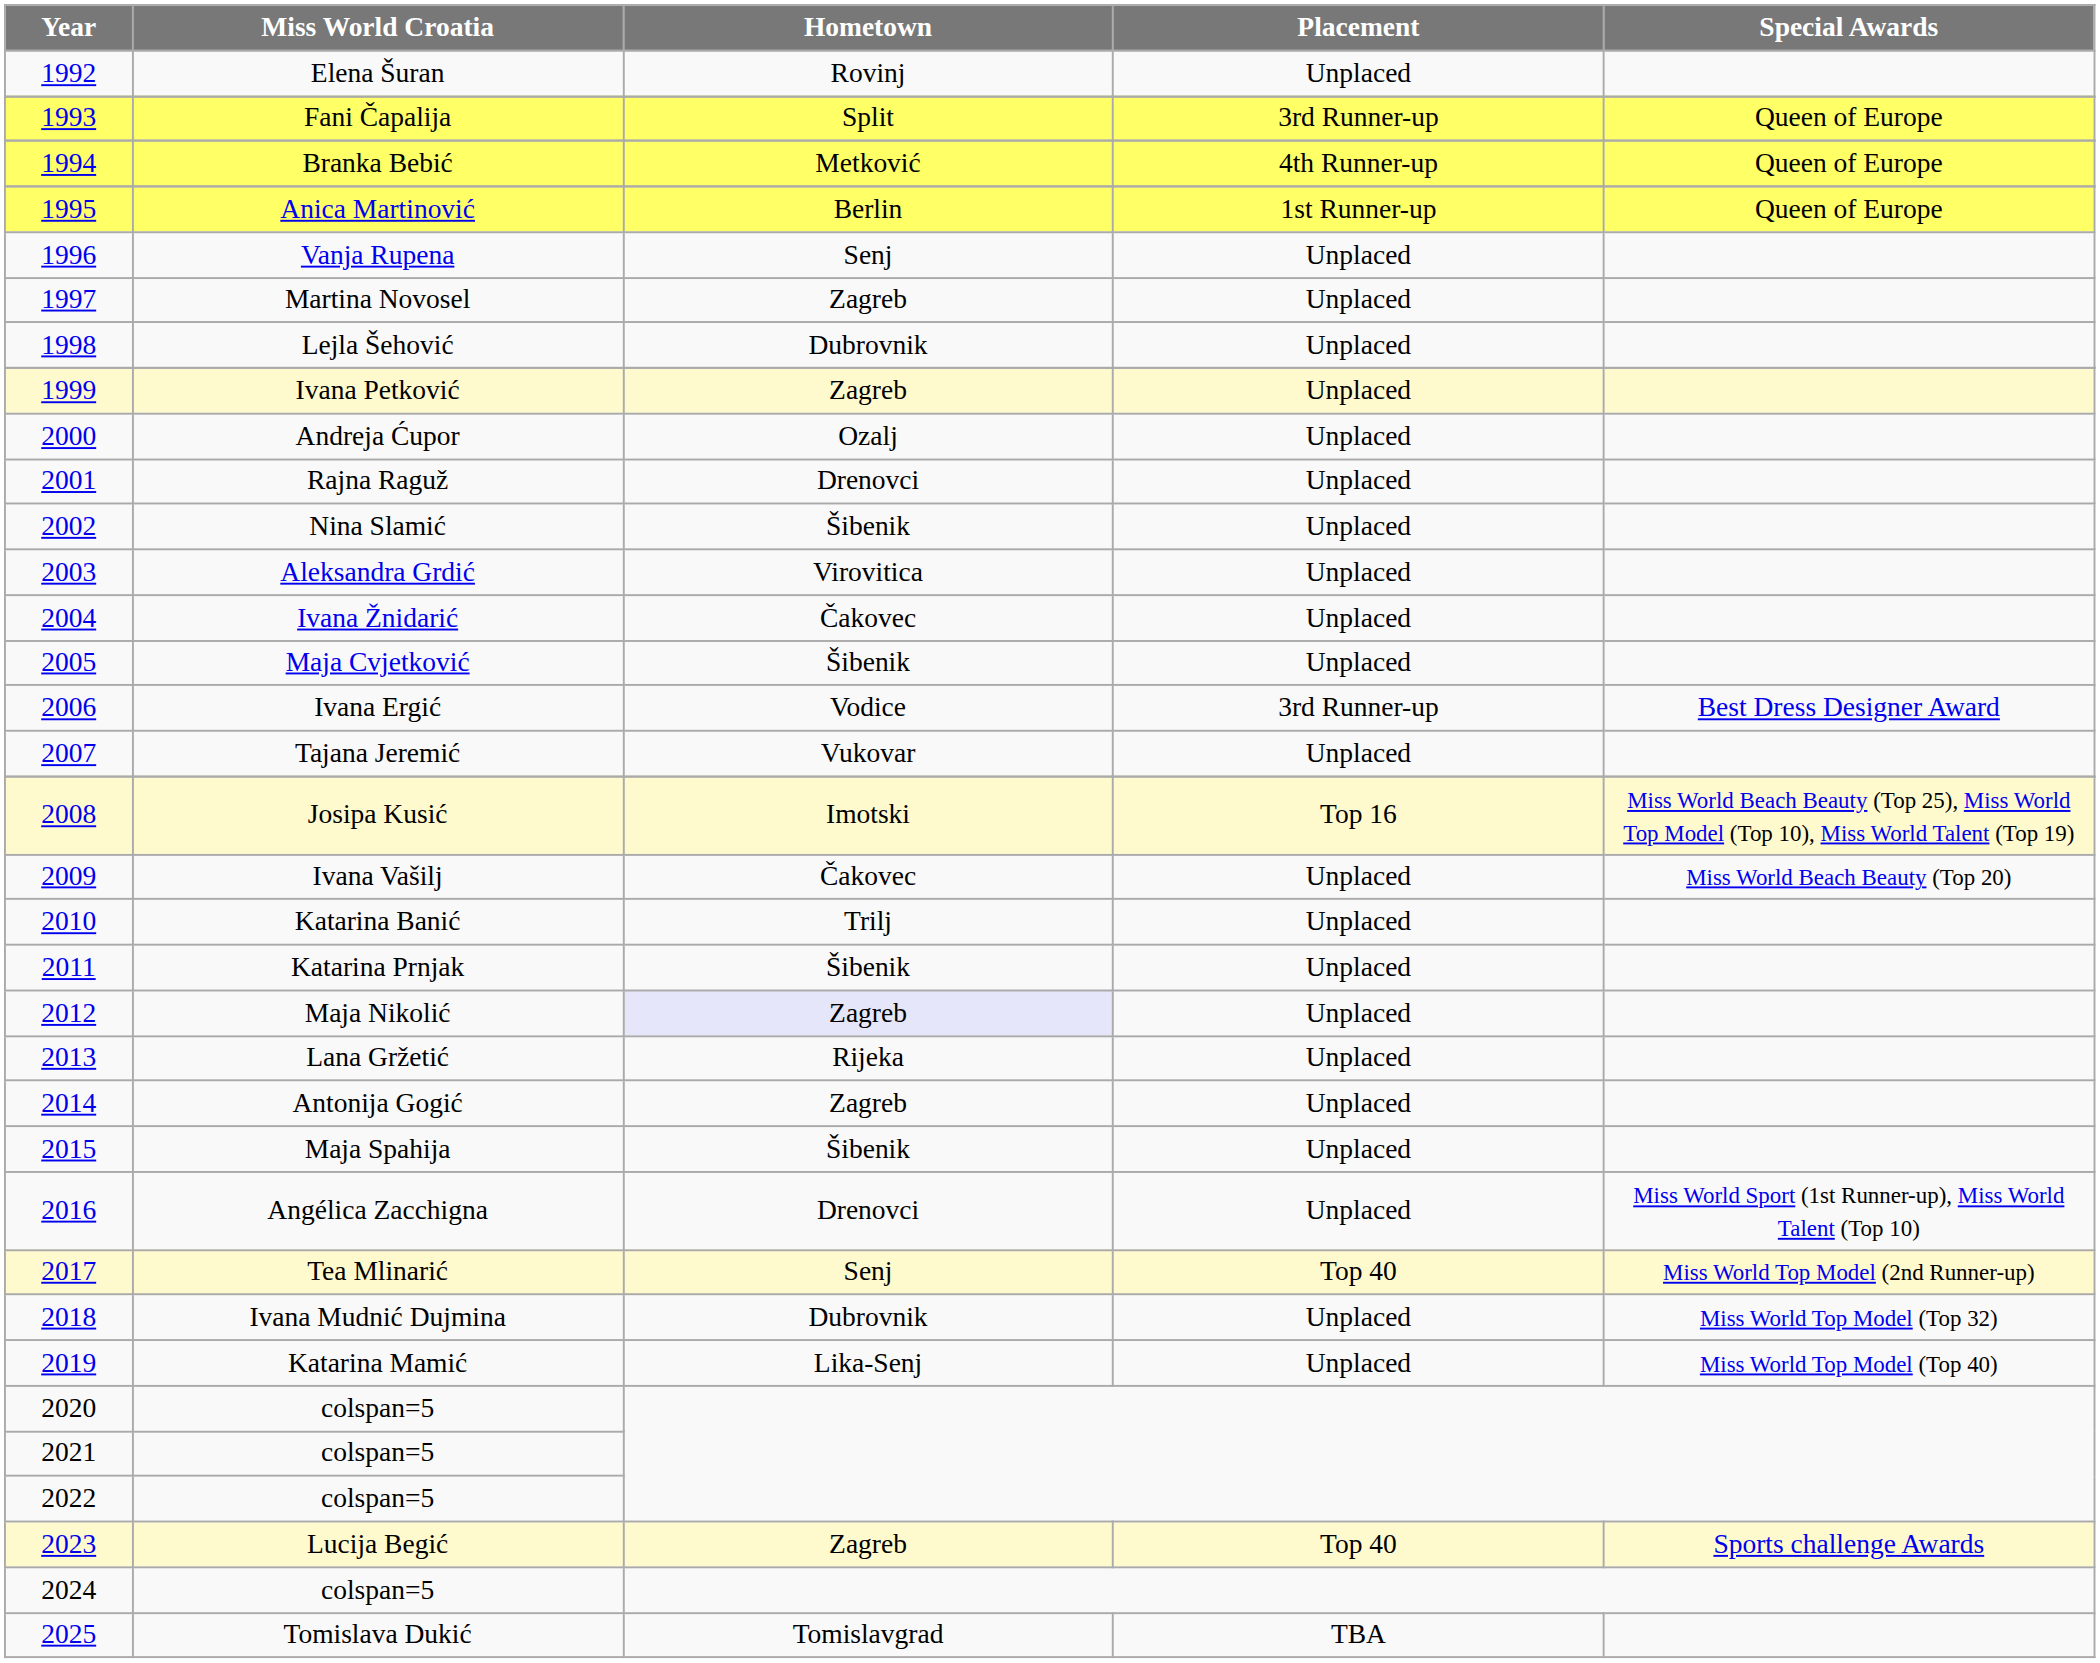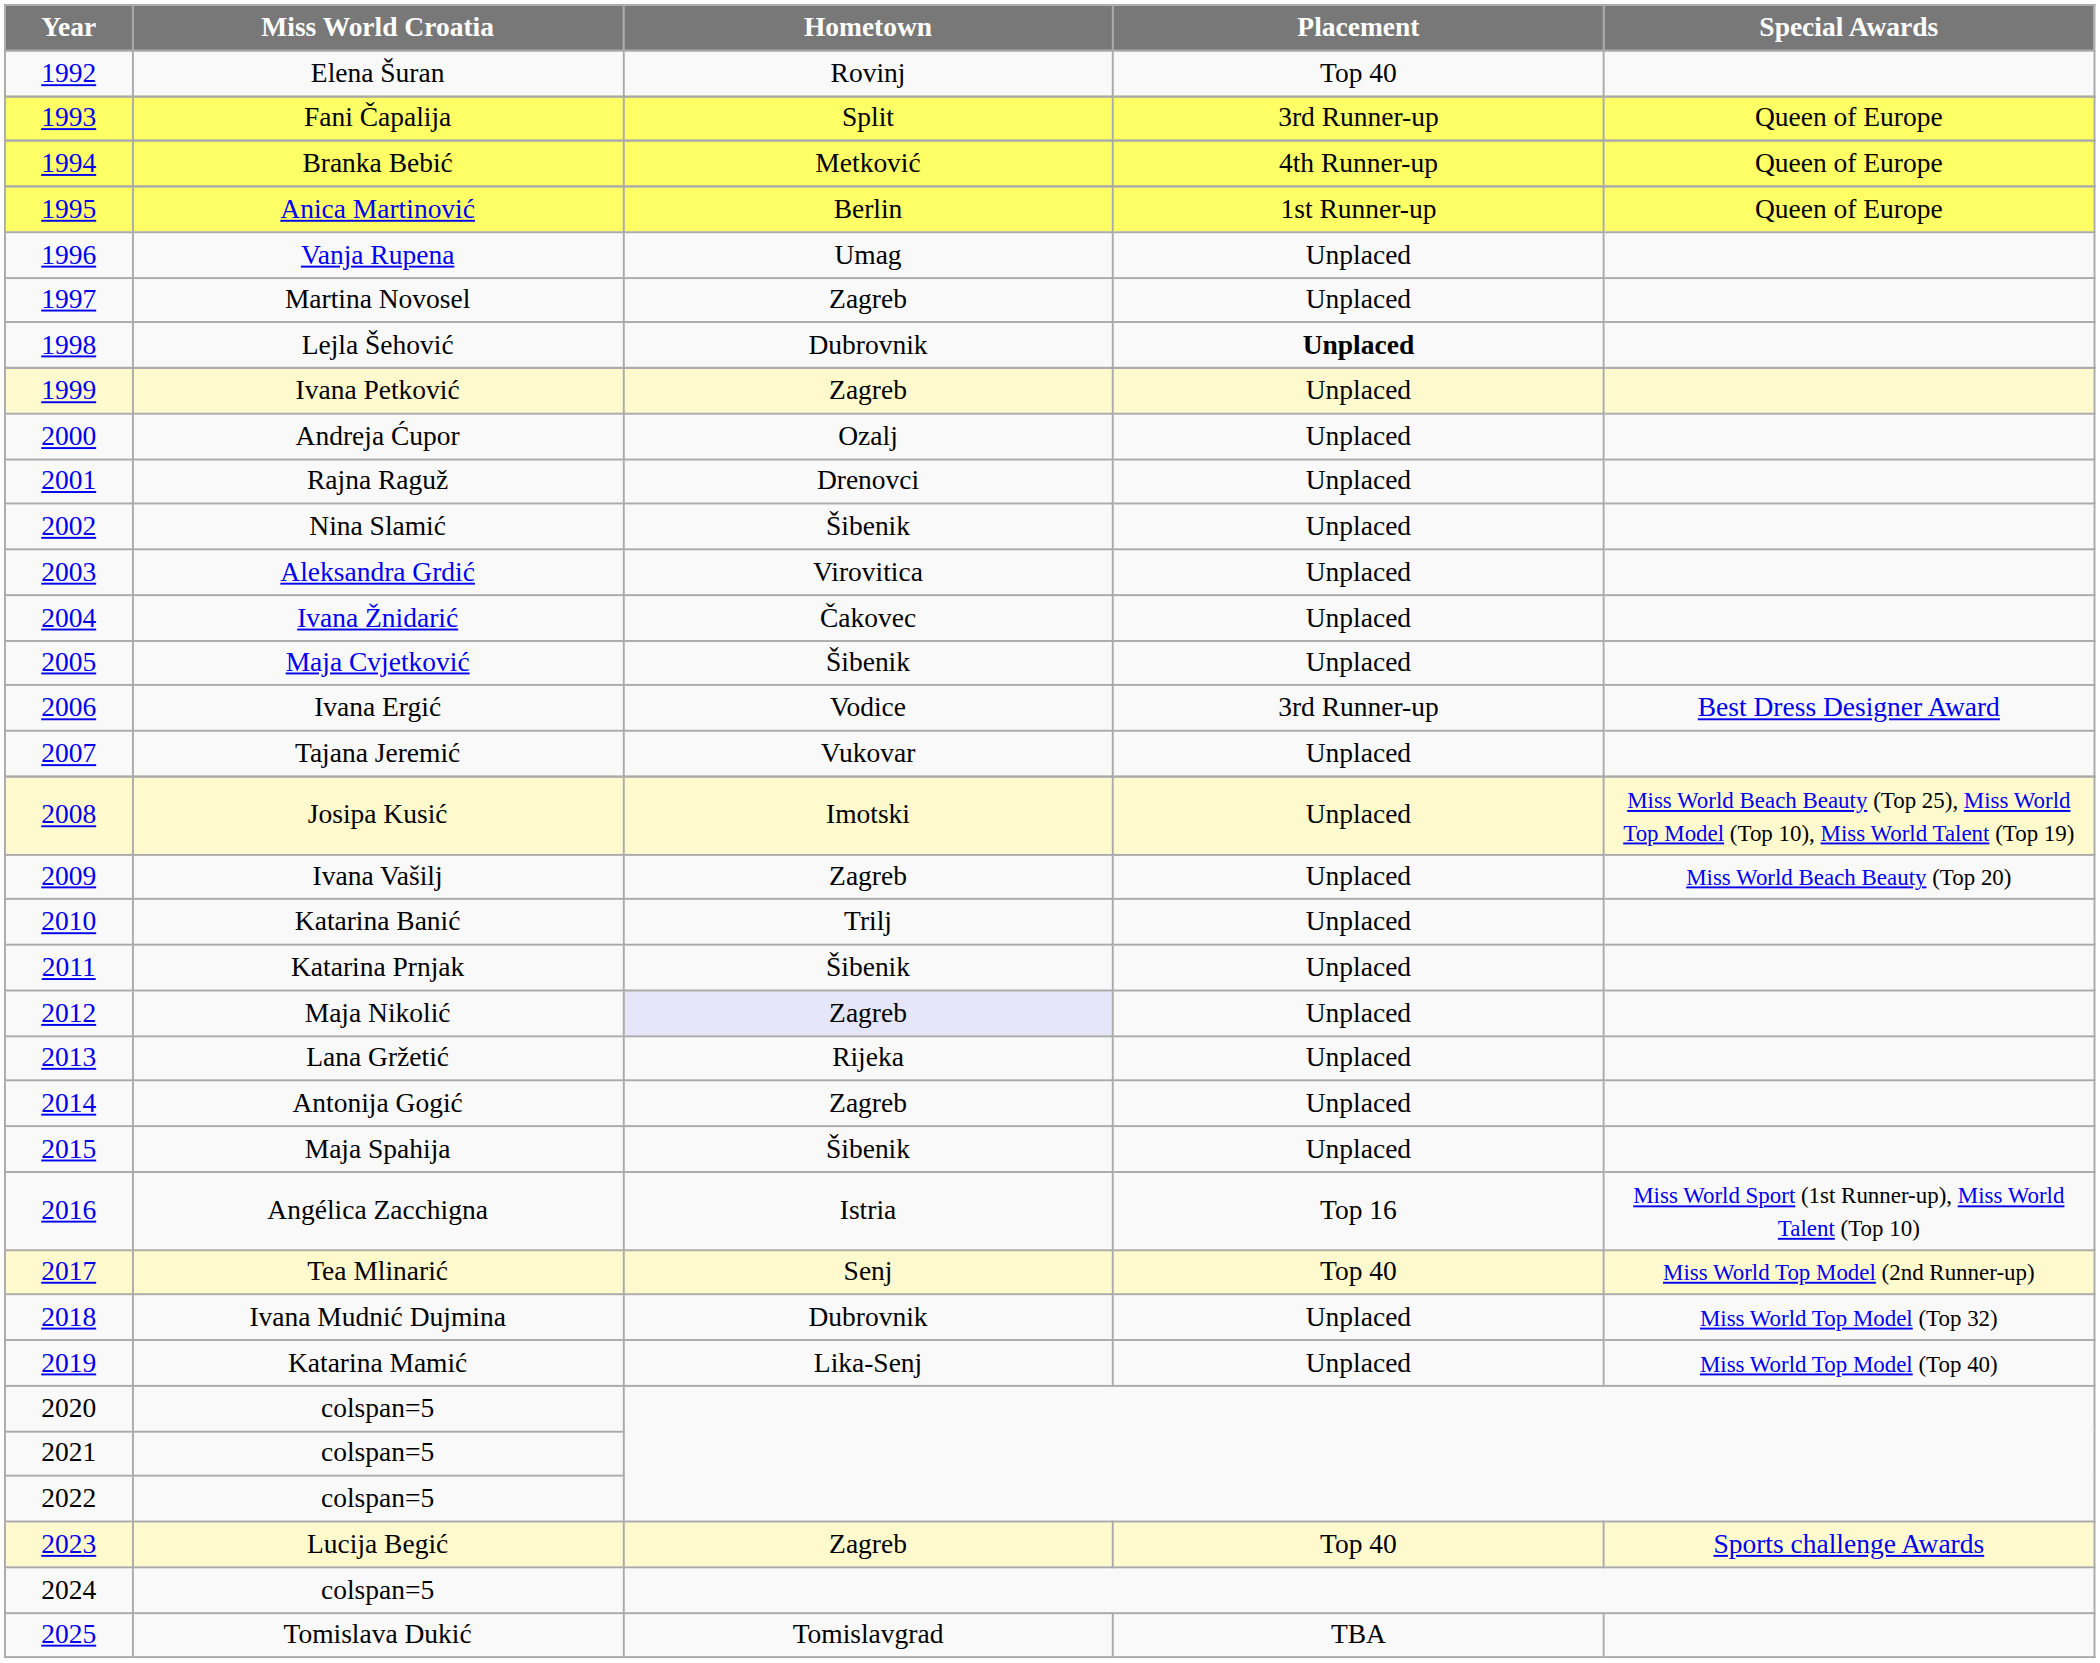Elena Šuran | Placement: Unplaced -> Top 40
Vanja Rupena | Hometown: Senj -> Umag
Lejla Šehović | Placement: normal -> bold
Josipa Kusić | Placement: Top 16 -> Unplaced
Ivana Vašilj | Hometown: Čakovec -> Zagreb
Angélica Zacchigna | Hometown: Drenovci -> Istria
Angélica Zacchigna | Placement: Unplaced -> Top 16
